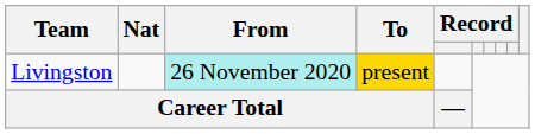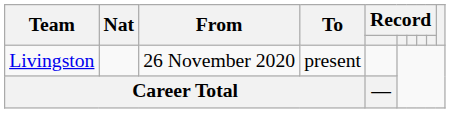Livingston | From: paleturquoise background -> no background
Livingston | To: gold background -> no background
